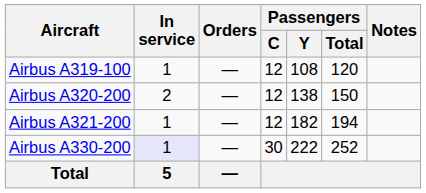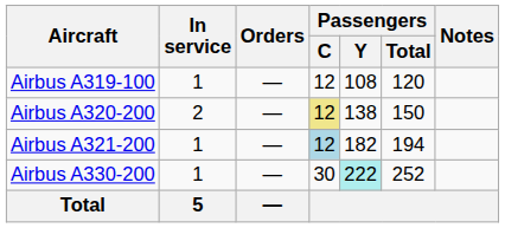Airbus A320-200 | Passengers / C: no background -> khaki background
Airbus A321-200 | Passengers / C: no background -> lightblue background
Airbus A330-200 | In service: lavender background -> no background
Airbus A330-200 | Passengers / Y: no background -> paleturquoise background
